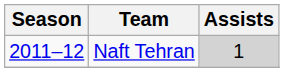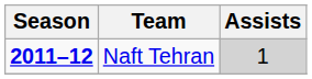Naft Tehran | Season: normal -> bold
